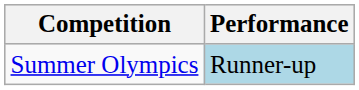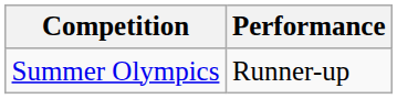Summer Olympics | Performance: lightblue background -> no background
